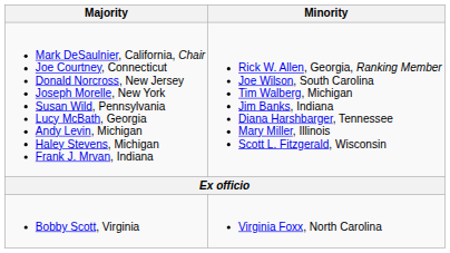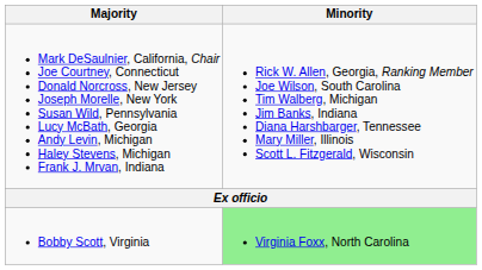Bobby Scott, Virginia | Minority: no background -> lightgreen background
